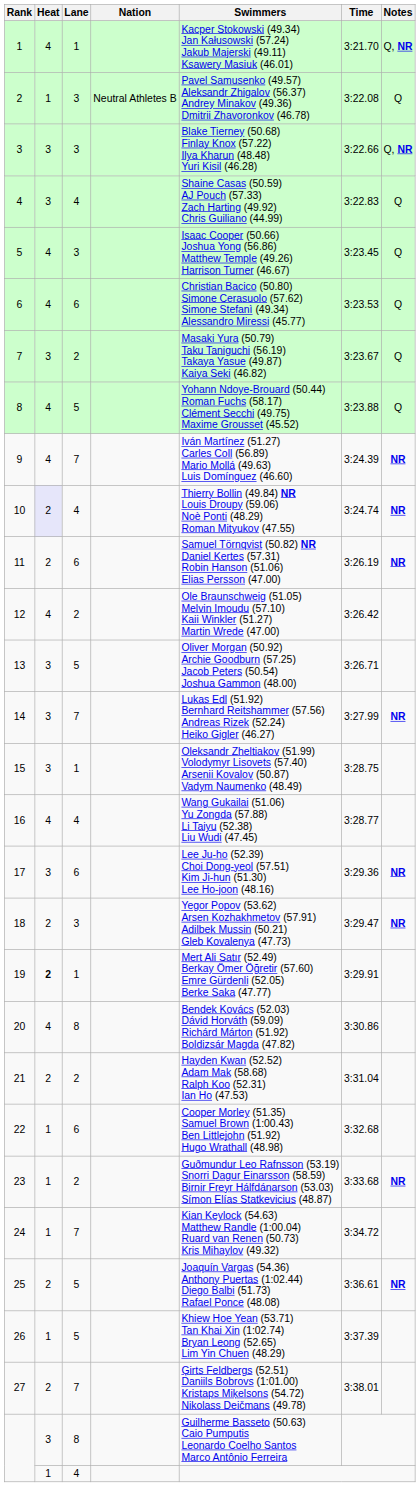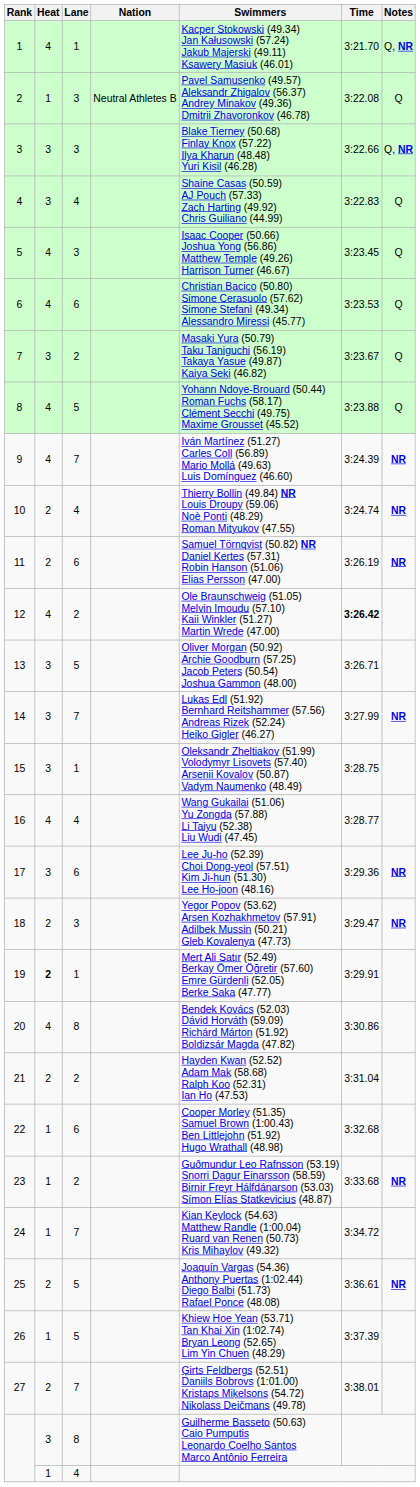10 | Heat: lavender background -> no background
12 | Time: normal -> bold
